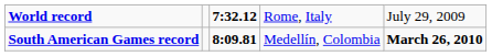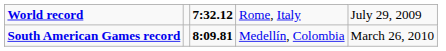South American Games record | column 5: bold -> normal
